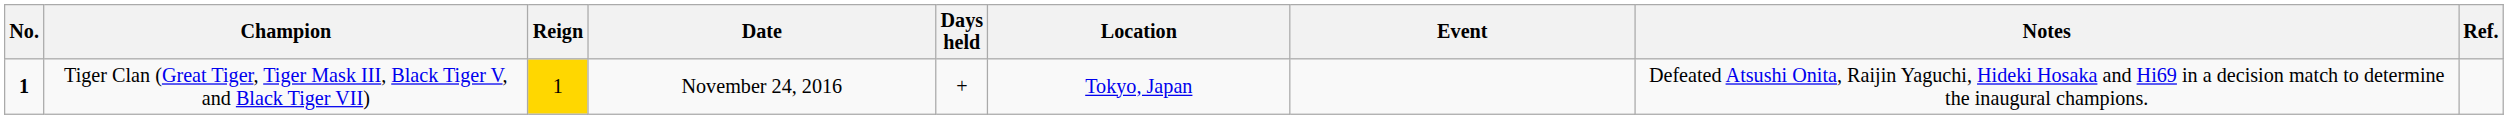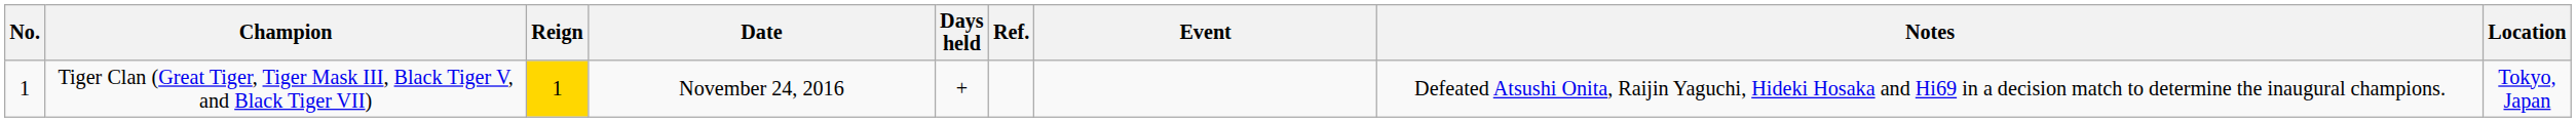columns swapped: Location <-> Ref.
row 2 | No.: bold -> normal
